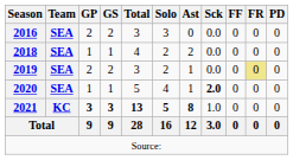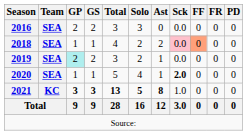2018 | Sck: no background -> pink background
2018 | FF: no background -> lightsalmon background
2019 | GP: no background -> paleturquoise background
2019 | FR: khaki background -> no background
